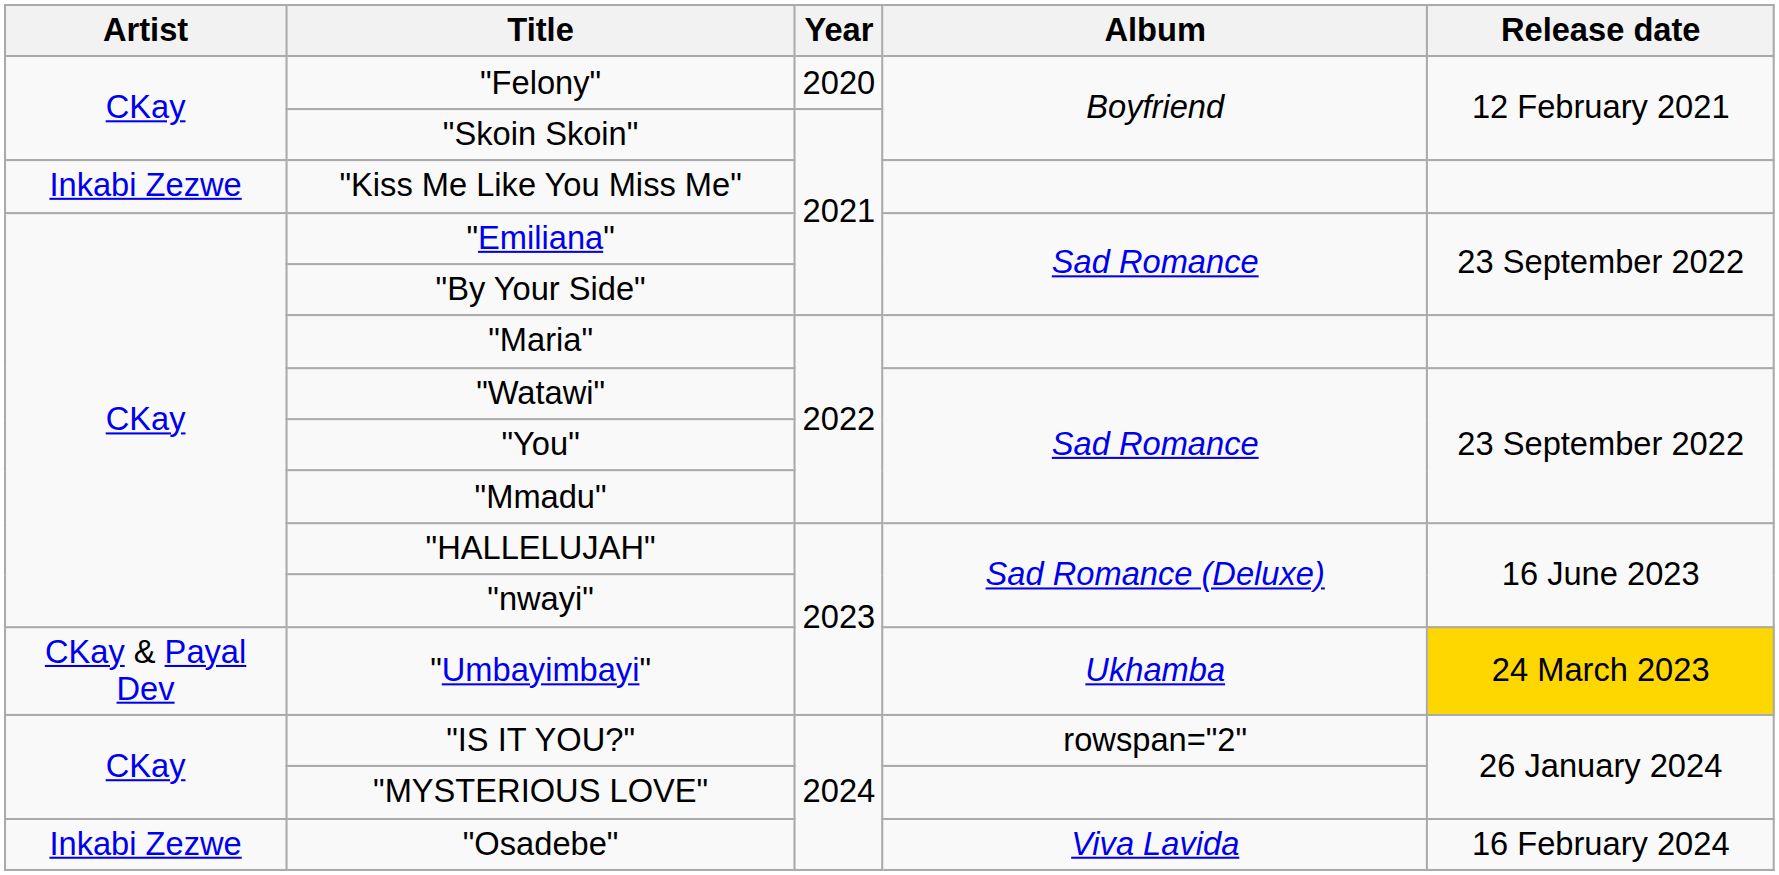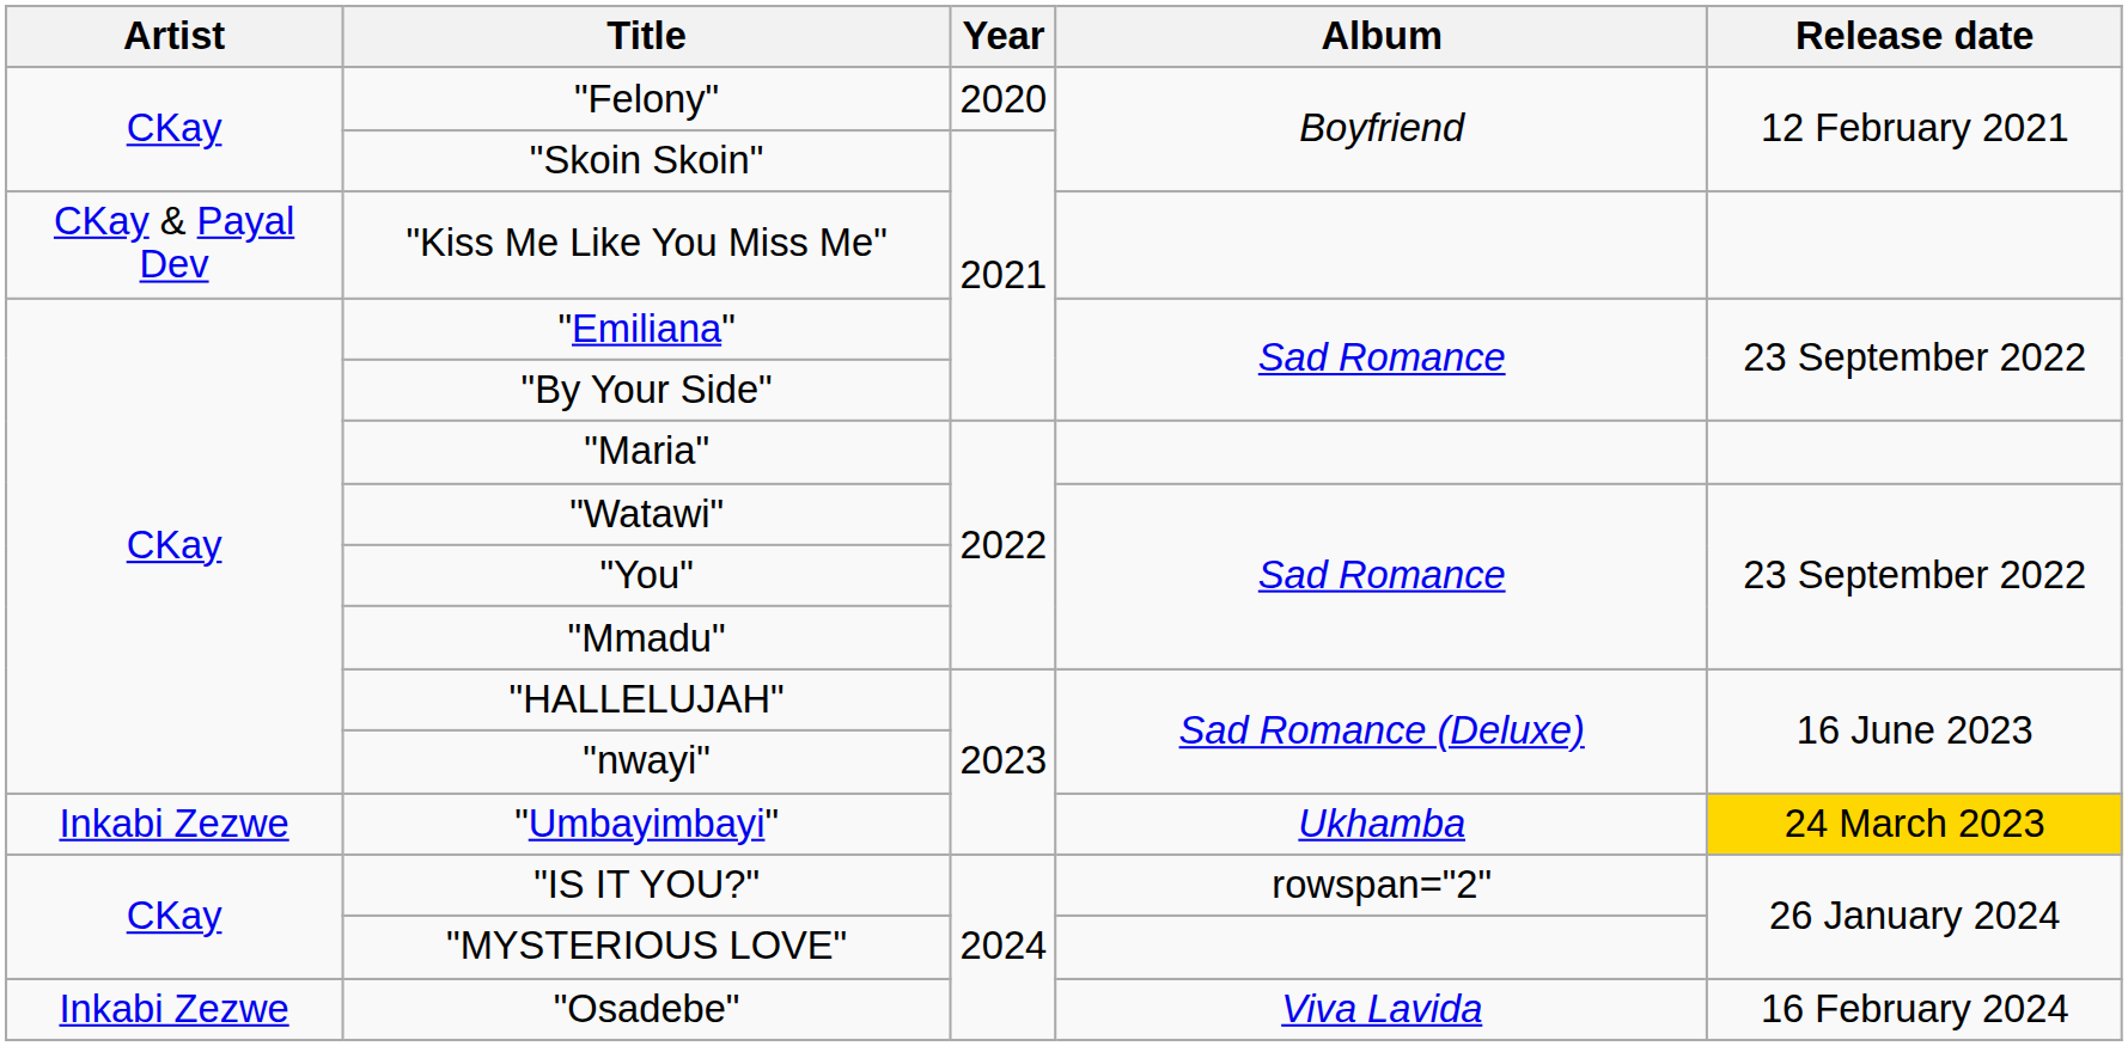"Kiss Me Like You Miss Me" | Artist: Inkabi Zezwe -> CKay & Payal Dev
"Umbayimbayi" | Artist: CKay & Payal Dev -> Inkabi Zezwe
